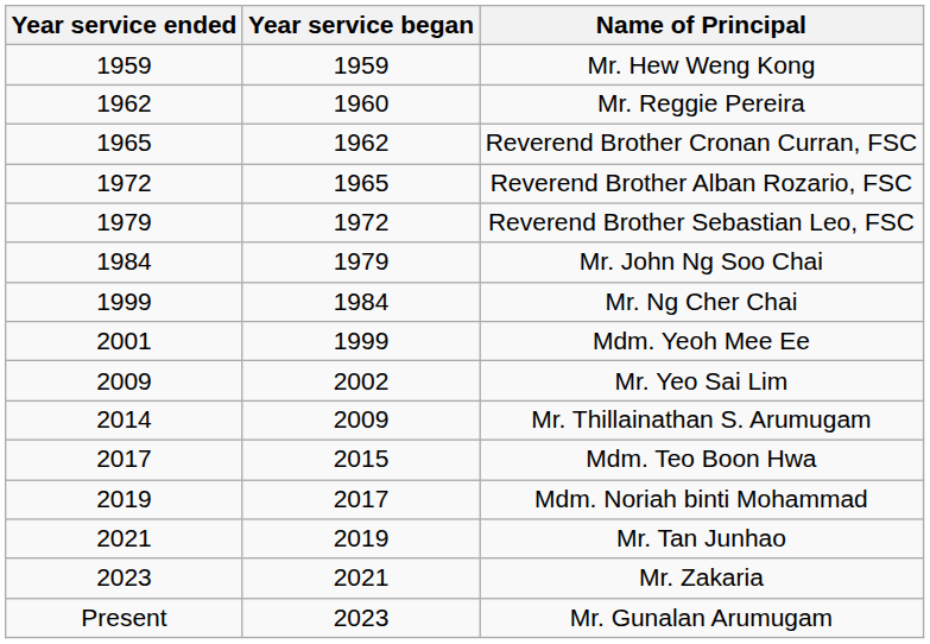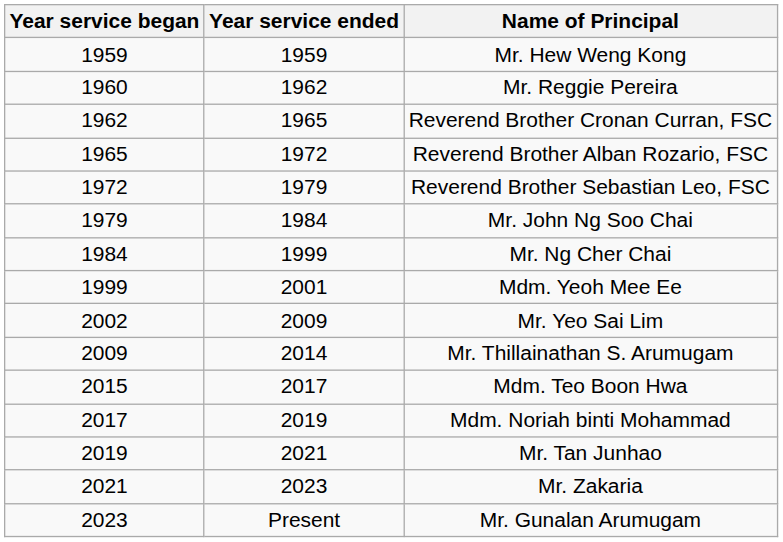columns swapped: Year service began <-> Year service ended
